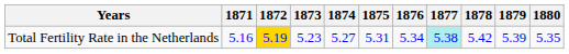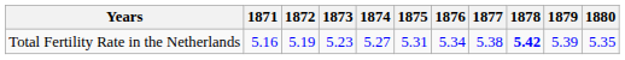row 2 | 1872: gold background -> no background
row 2 | 1877: paleturquoise background -> no background
row 2 | 1878: normal -> bold
